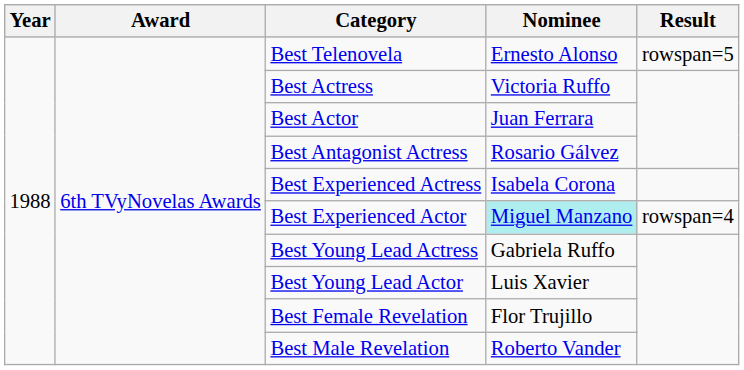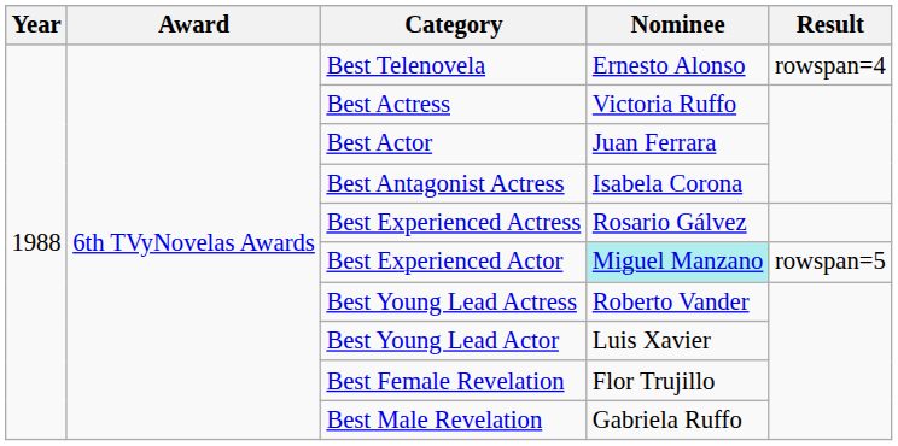Best Telenovela | Result: rowspan=5 -> rowspan=4
Best Antagonist Actress | Nominee: Rosario Gálvez -> Isabela Corona
Best Experienced Actress | Nominee: Isabela Corona -> Rosario Gálvez
Best Experienced Actor | Result: rowspan=4 -> rowspan=5
Best Young Lead Actress | Nominee: Gabriela Ruffo -> Roberto Vander
Best Male Revelation | Nominee: Roberto Vander -> Gabriela Ruffo
